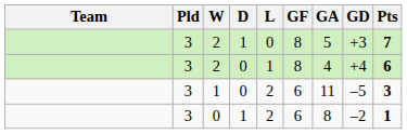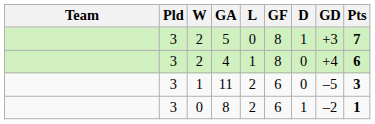columns swapped: D <-> GA
